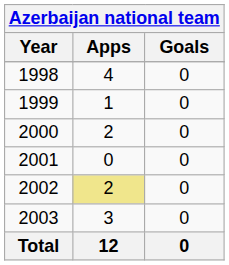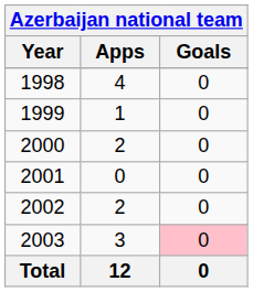2002 | Apps: khaki background -> no background
2003 | Goals: no background -> pink background
